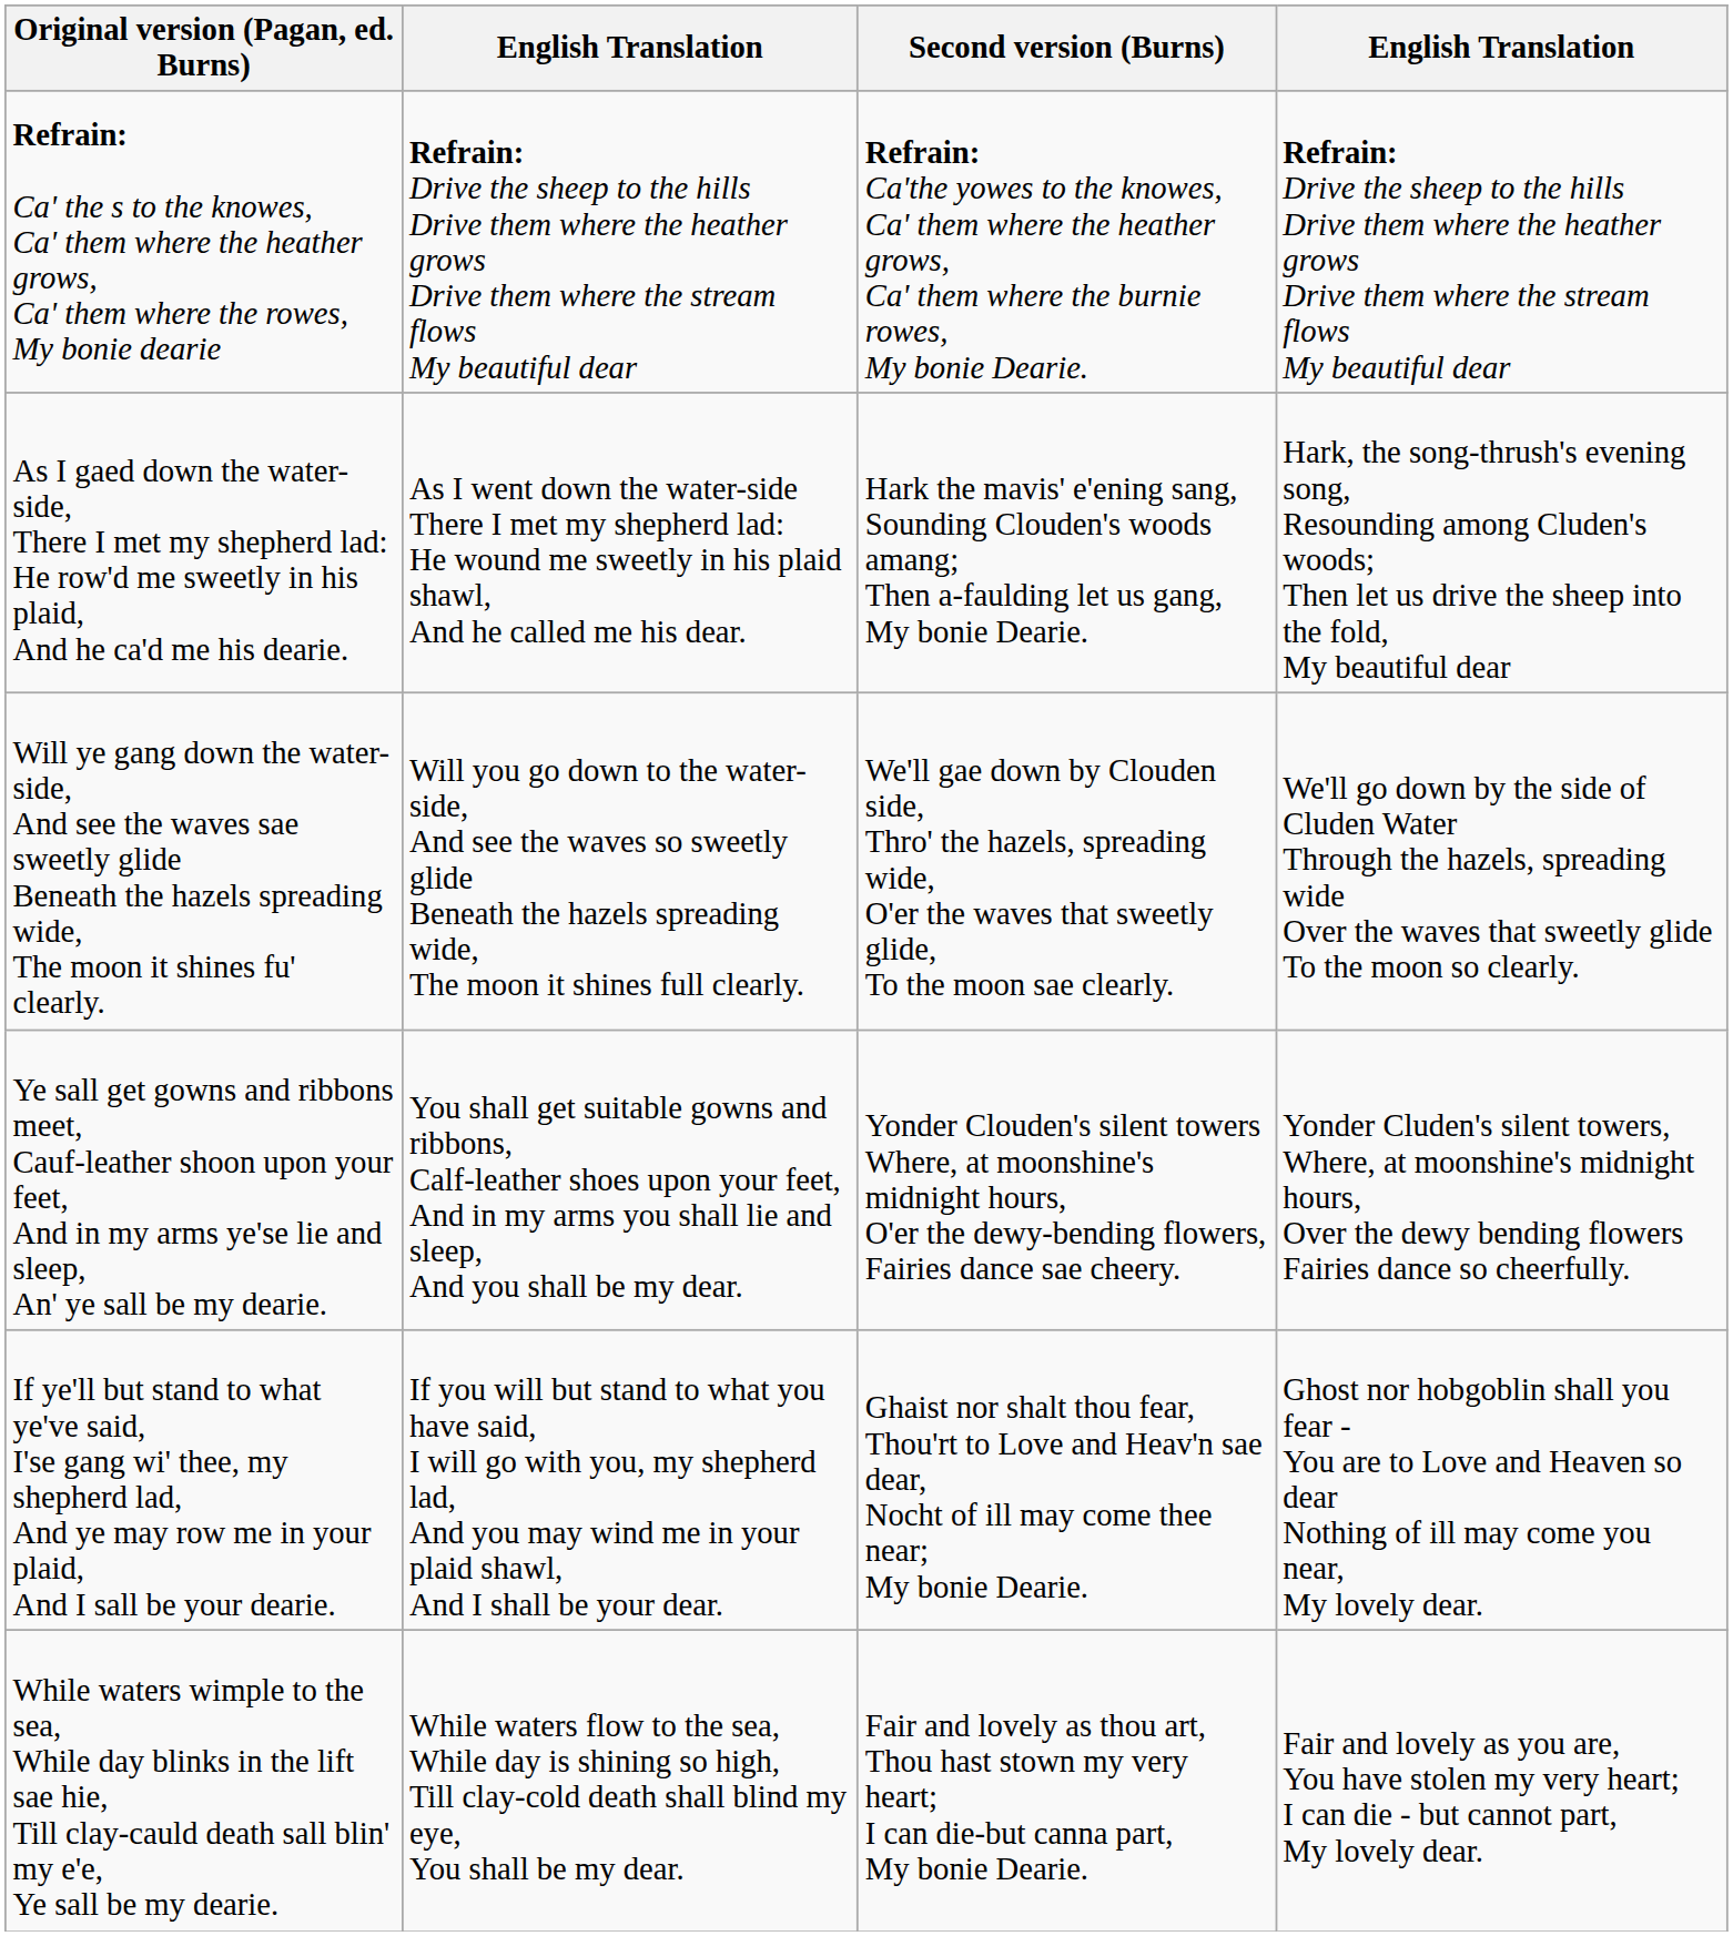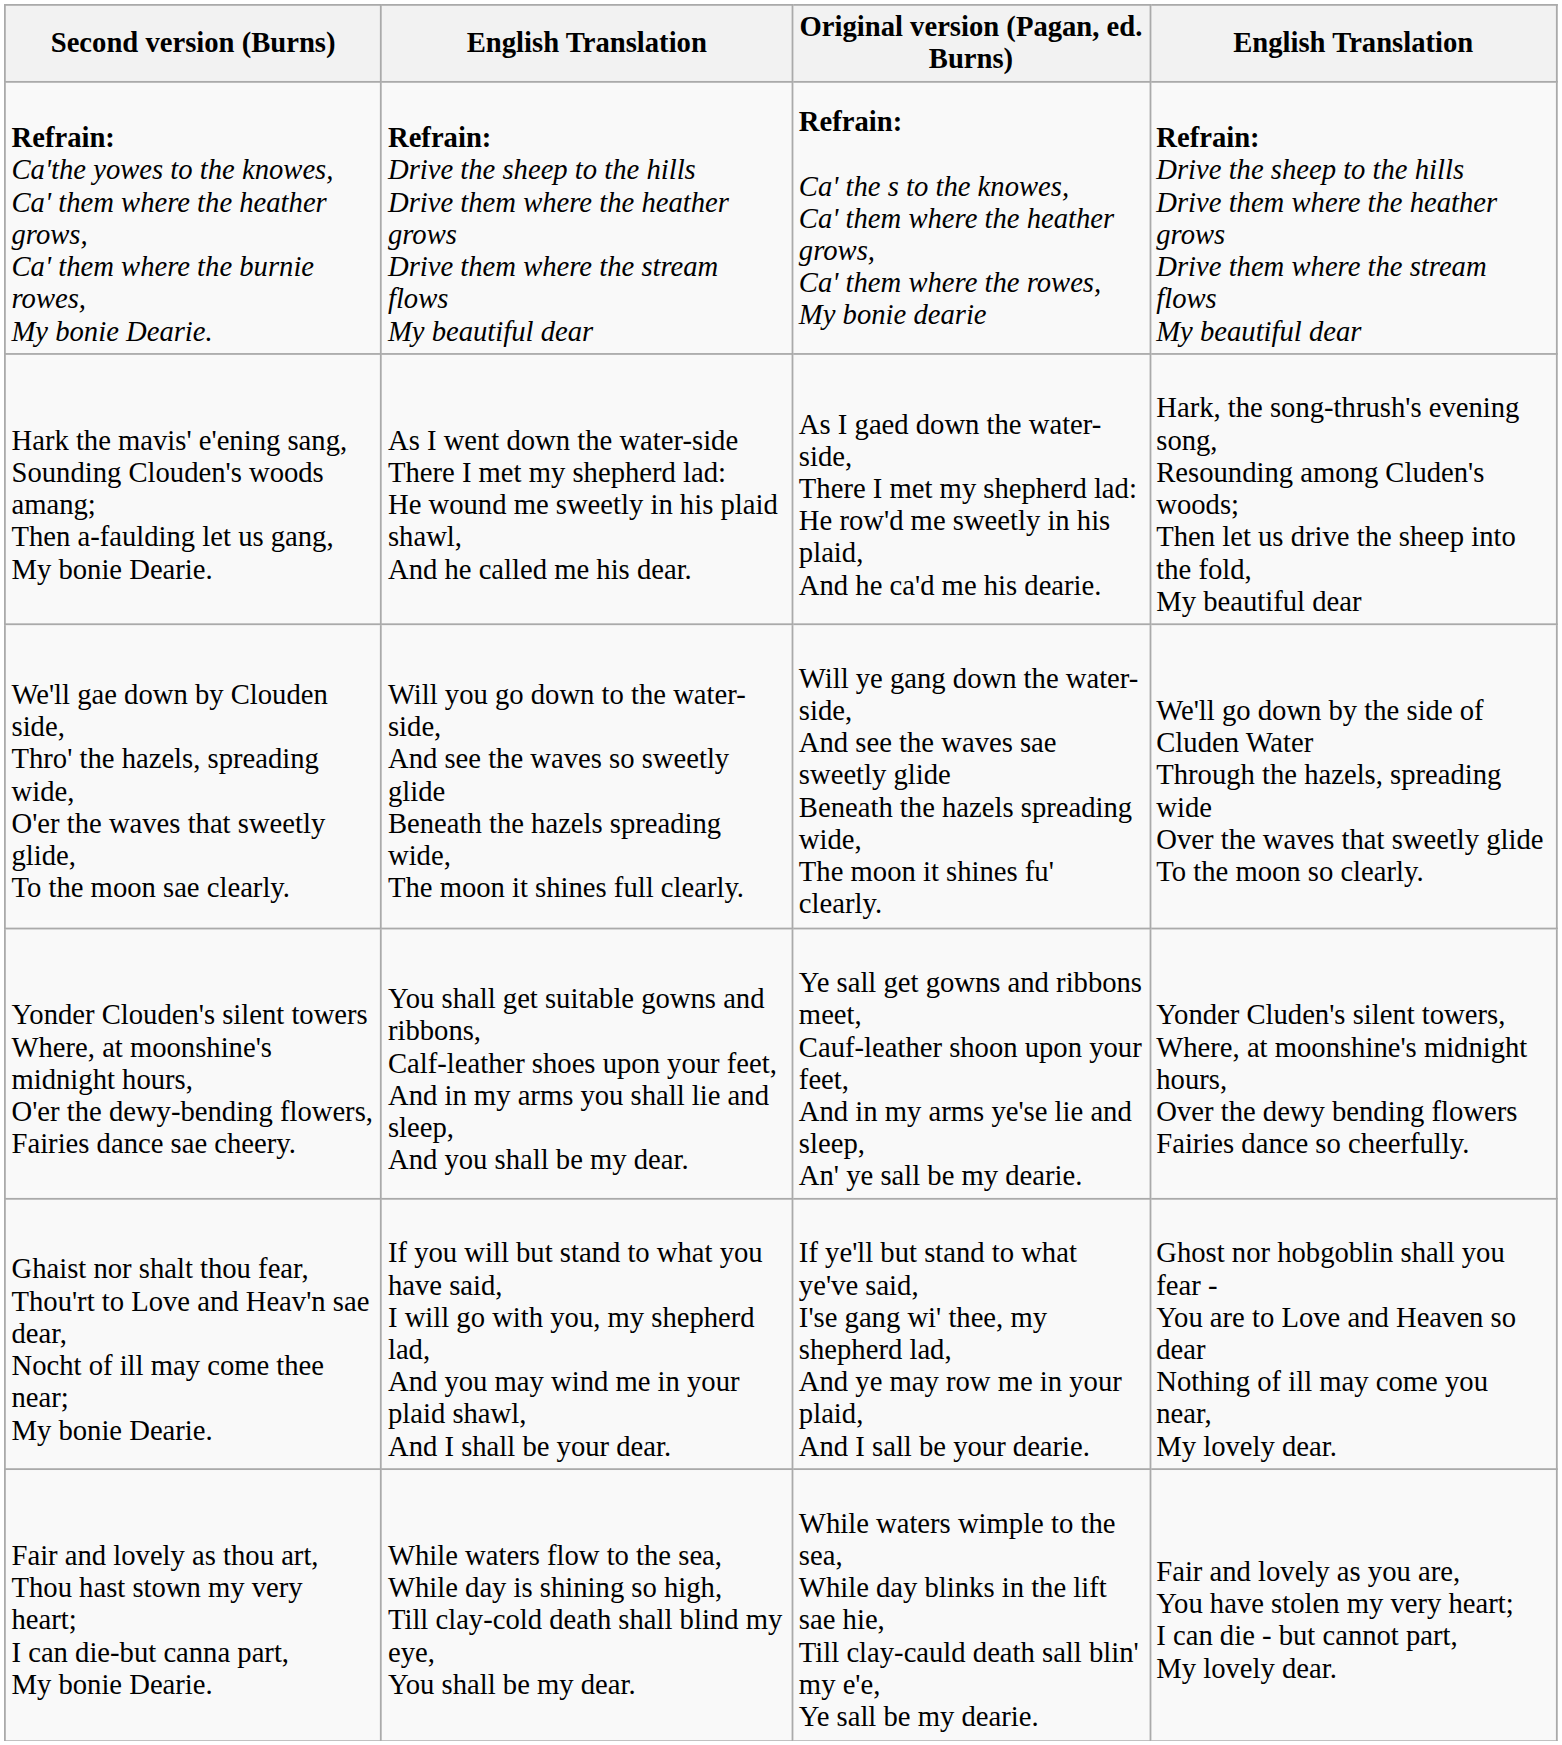columns swapped: Original version (Pagan, ed. Burns) <-> Second version (Burns)
